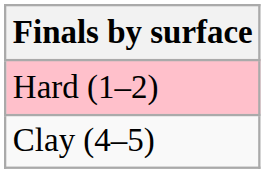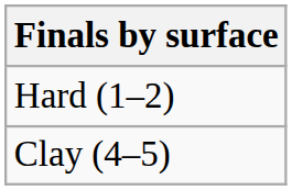row 2 | column 1: pink background -> no background
